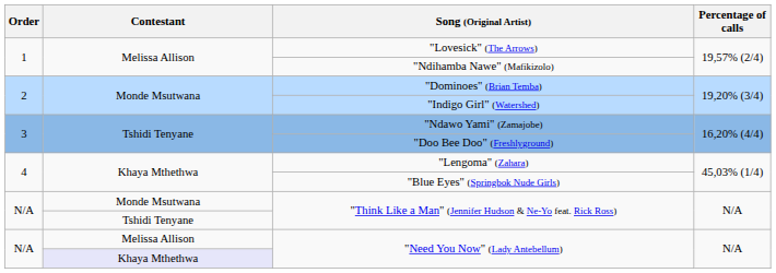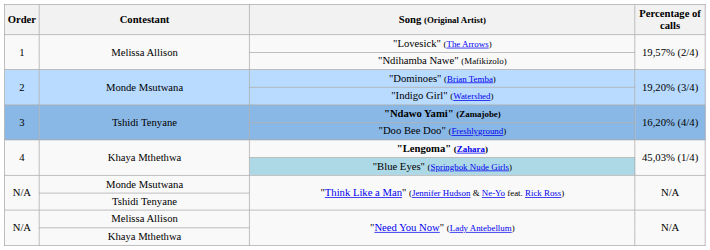"Ndawo Yami" (Zamajobe) | Song (Original Artist): normal -> bold
"Lengoma" (Zahara) | Song (Original Artist): normal -> bold
"Blue Eyes" (Springbok Nude Girls) | Song (Original Artist): no background -> lightblue background
Khaya Mthethwa / "Need You Now" (Lady Antebellum) | Contestant: lavender background -> no background
